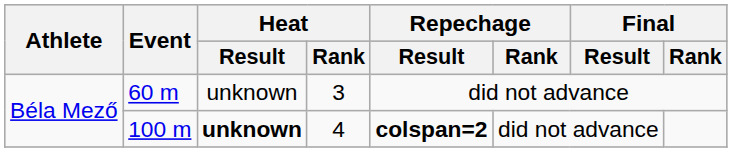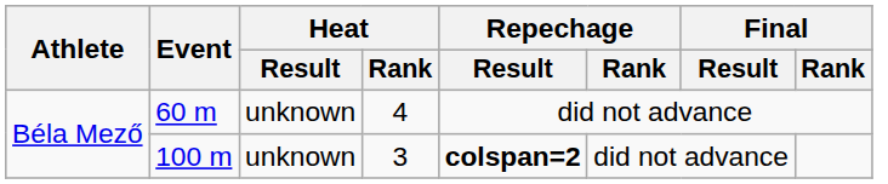60 m | Heat / Rank: 3 -> 4
100 m | Heat / Result: bold -> normal
100 m | Heat / Rank: 4 -> 3
